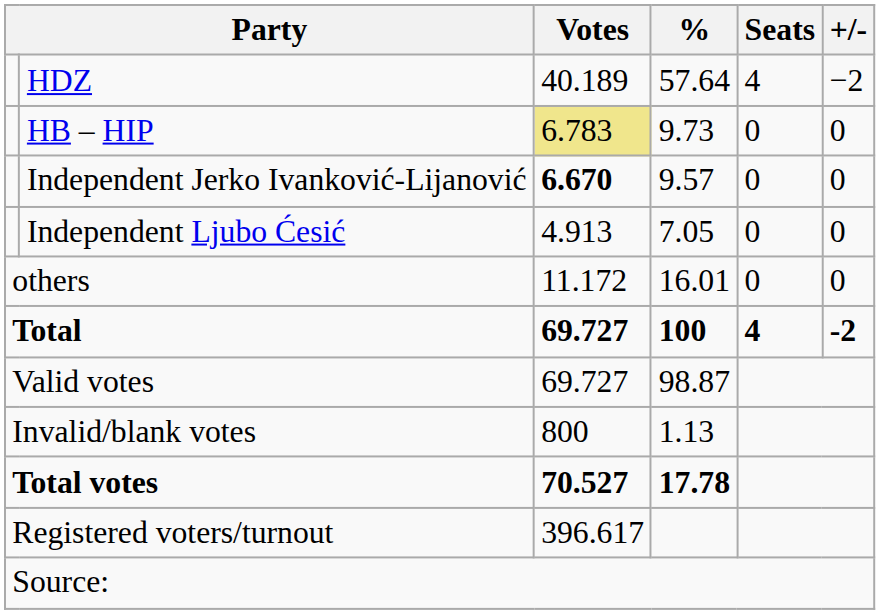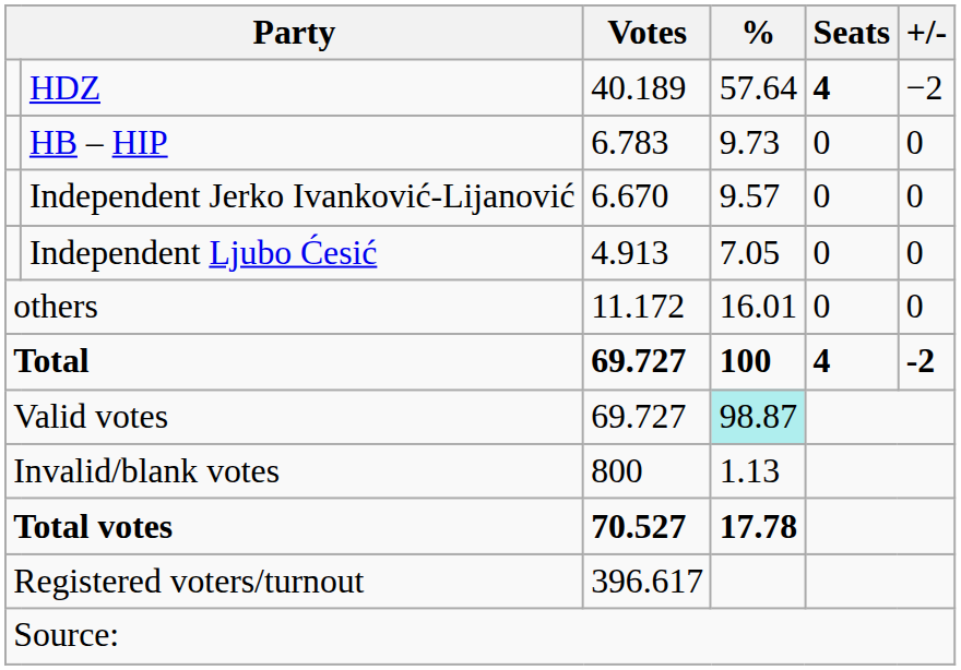HDZ | Seats: normal -> bold
HB – HIP | Votes: khaki background -> no background
Independent Jerko Ivanković-Lijanović | Votes: bold -> normal
Valid votes | %: no background -> paleturquoise background
